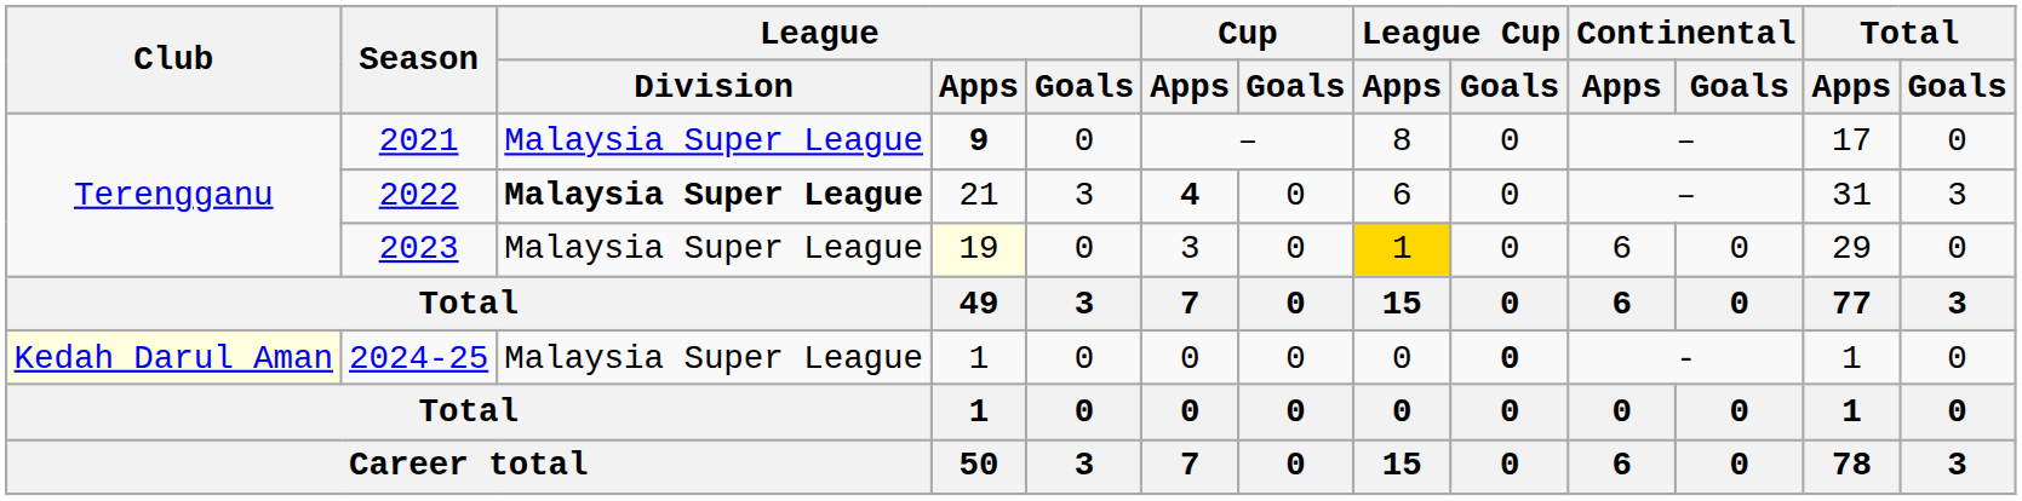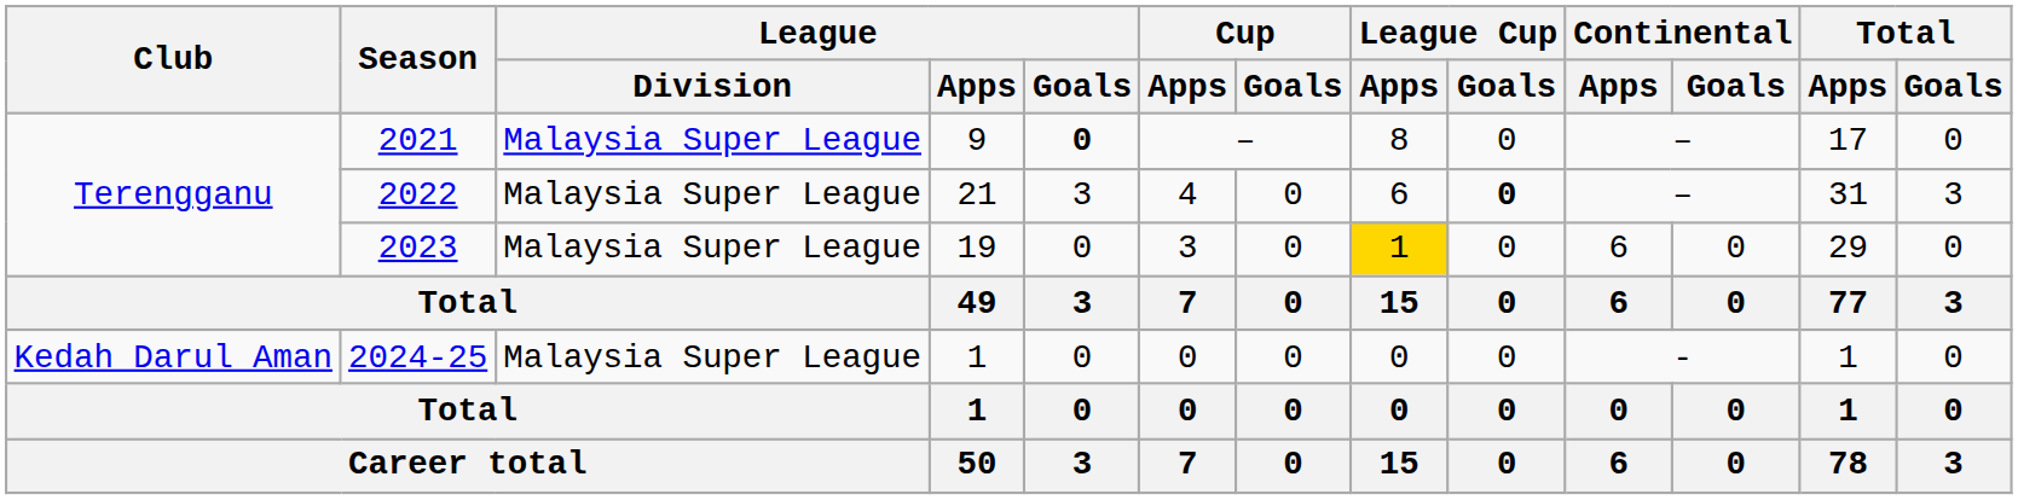2021 | League / Apps: bold -> normal
2021 | League / Goals: normal -> bold
2022 | League / Division: bold -> normal
2022 | Cup / Apps: bold -> normal
2022 | League Cup / Goals: normal -> bold
2023 | League / Apps: lightyellow background -> no background
2024-25 | Club: lightyellow background -> no background
2024-25 | League Cup / Goals: bold -> normal
